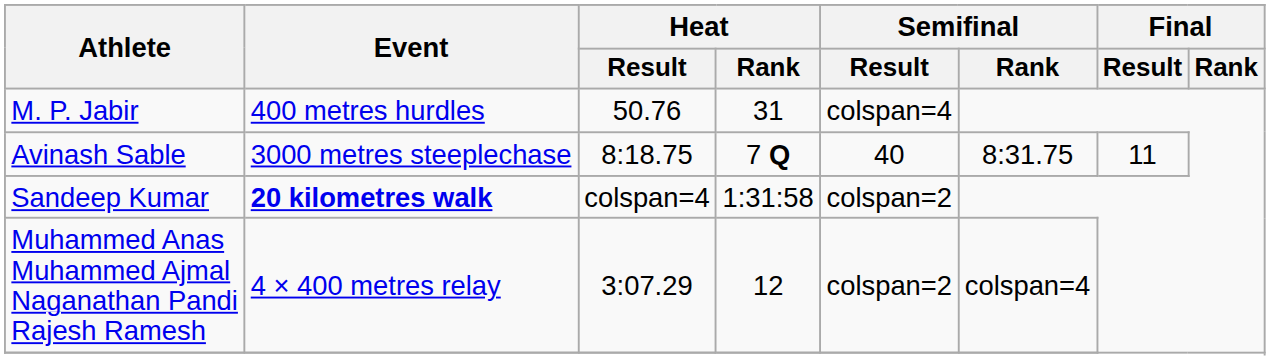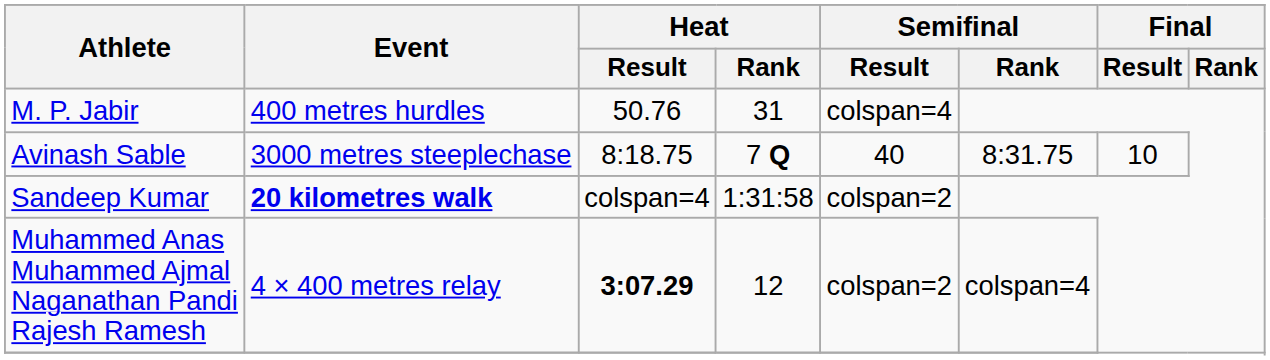Avinash Sable | Final / Result: 11 -> 10
Muhammed Anas Muhammed Ajmal Naganathan Pandi Rajesh Ramesh | Heat / Result: normal -> bold
